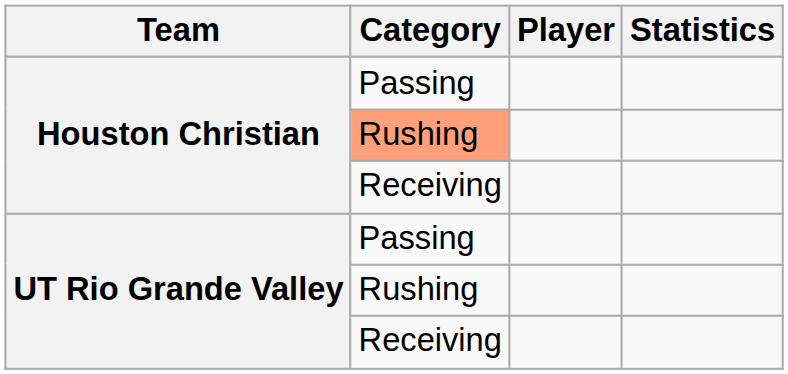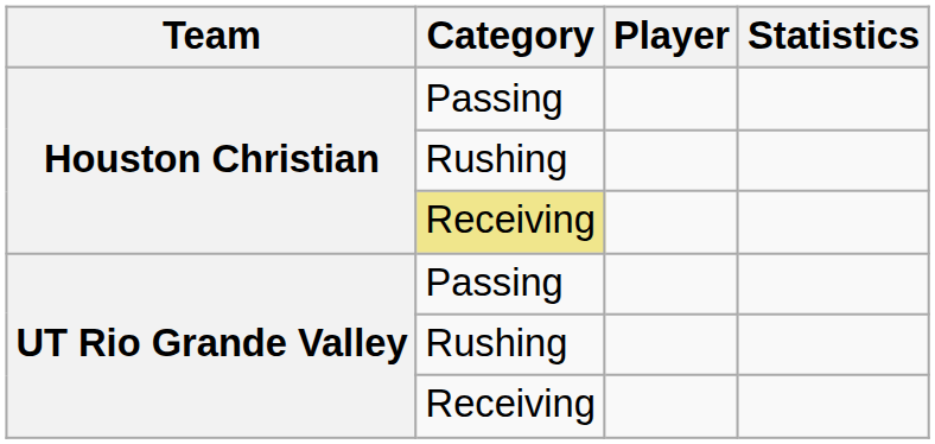Houston Christian / Rushing | Category: lightsalmon background -> no background
Houston Christian / Receiving | Category: no background -> khaki background
